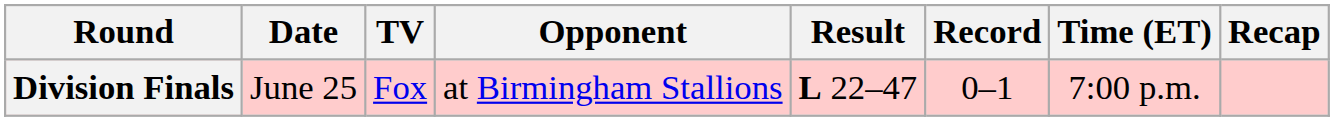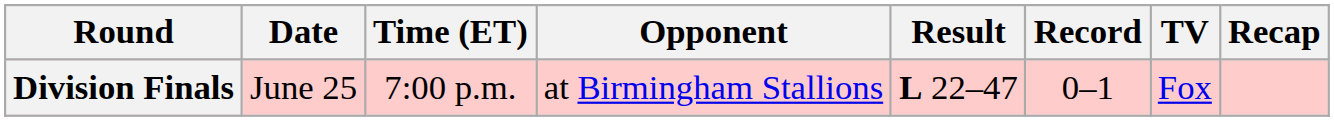columns swapped: Time (ET) <-> TV
